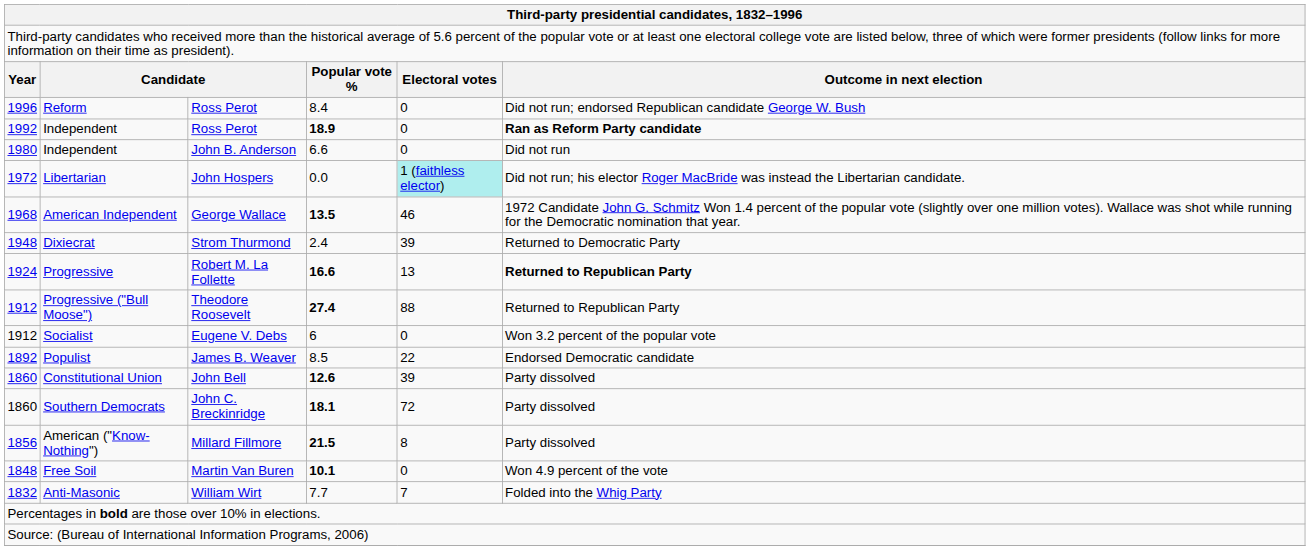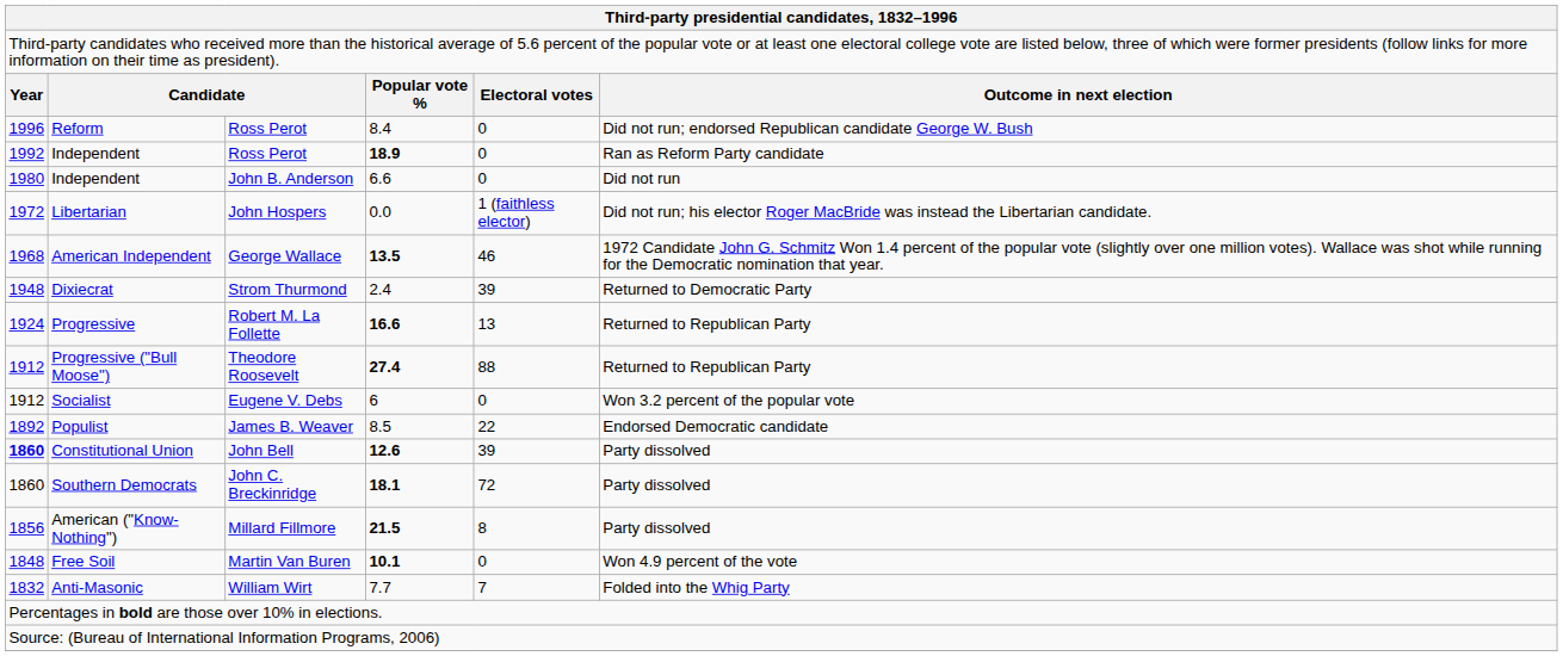Independent / Ross Perot | column 6: bold -> normal
Libertarian | column 5: paleturquoise background -> no background
Progressive | column 6: bold -> normal
Constitutional Union | column 1: normal -> bold
